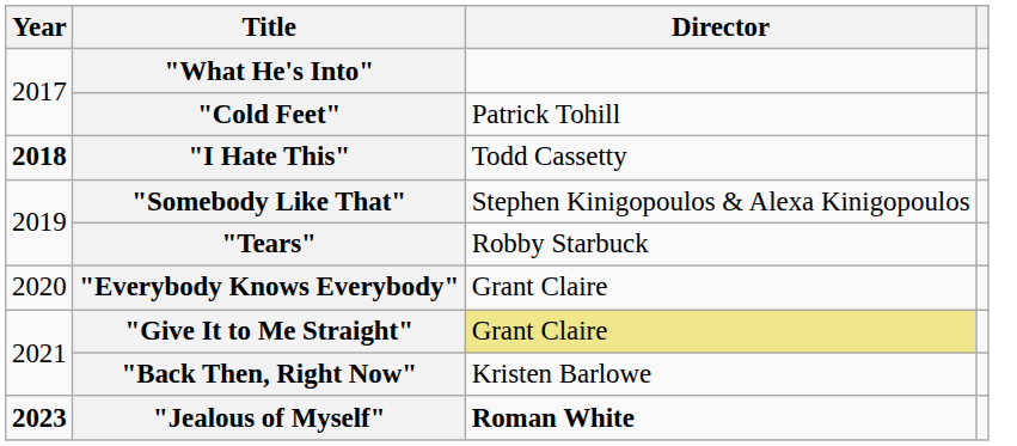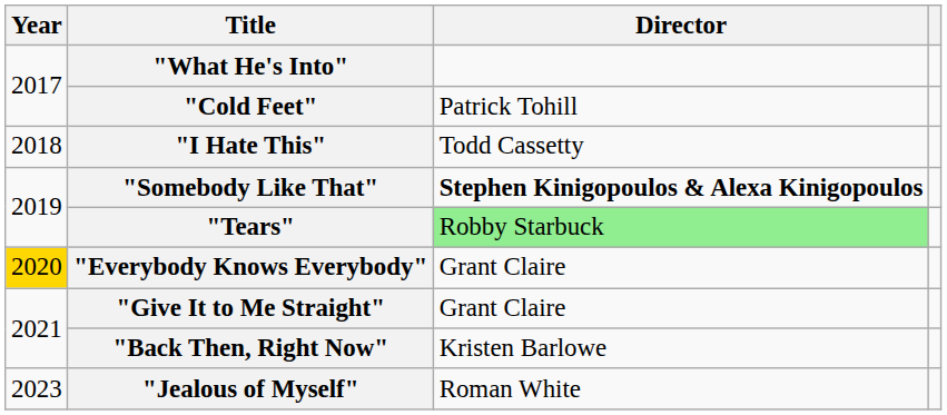"I Hate This" | Year: bold -> normal
"Somebody Like That" | Director: normal -> bold
"Tears" | Director: no background -> lightgreen background
"Everybody Knows Everybody" | Year: no background -> gold background
"Give It to Me Straight" | Director: khaki background -> no background
"Jealous of Myself" | Year: bold -> normal
"Jealous of Myself" | Director: bold -> normal
